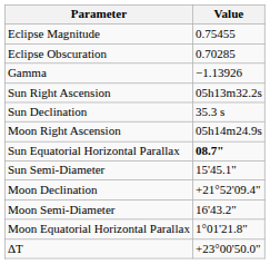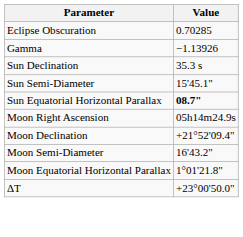- row: Eclipse Magnitude | 0.75455
- row: Sun Right Ascension | 05h13m32.2s
rows swapped: Sun Semi-Diameter <-> Moon Right Ascension
